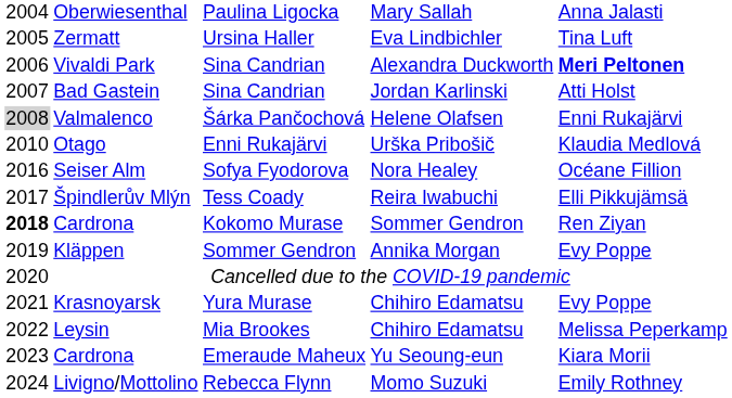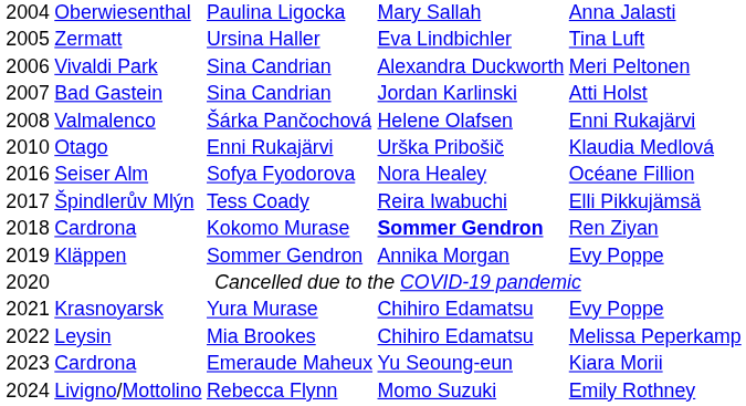Vivaldi Park | column 5: bold -> normal
Valmalenco | column 1: lightgrey background -> no background
Cardrona / Kokomo Murase | column 1: bold -> normal
Cardrona / Kokomo Murase | column 4: normal -> bold
